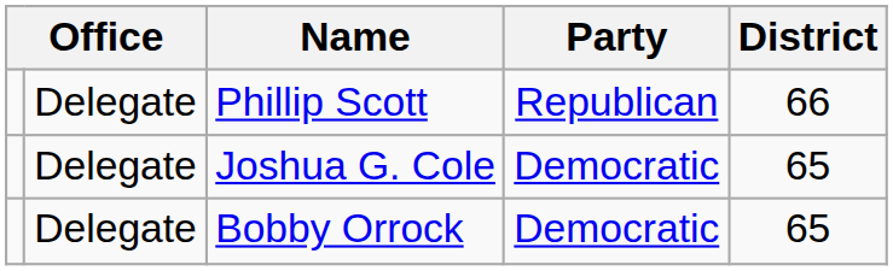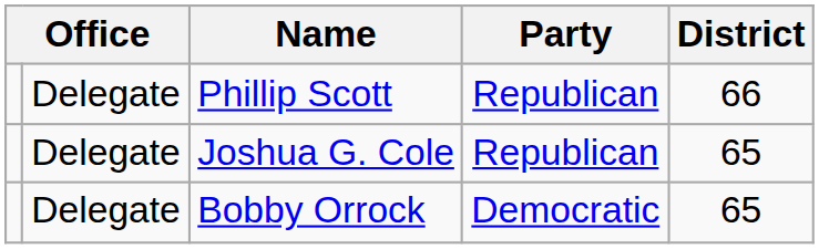Joshua G. Cole | Party: Democratic -> Republican
